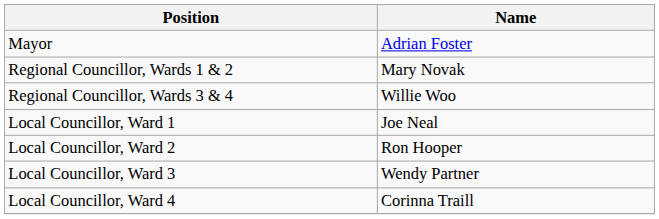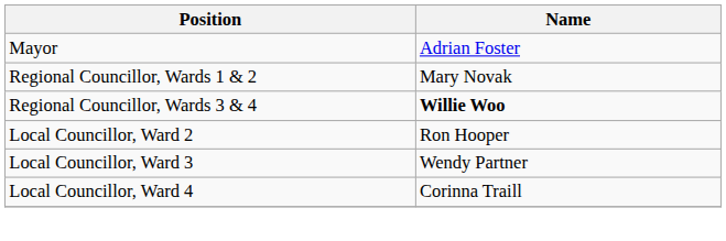Regional Councillor, Wards 3 & 4 | Name: normal -> bold
- row: Local Councillor, Ward 1 | Joe Neal
